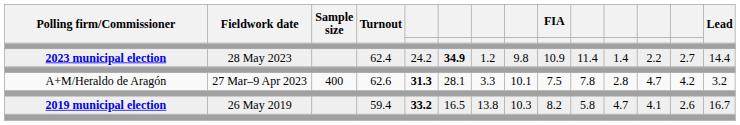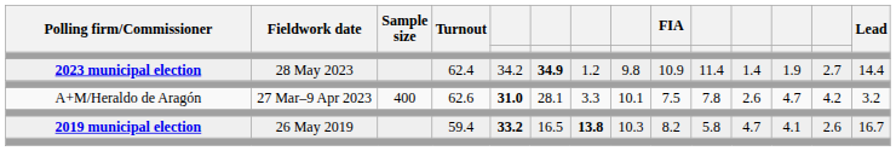2023 municipal election | column 5: 24.2 -> 34.2
2023 municipal election | column 12: 2.2 -> 1.9
A+M/Heraldo de Aragón | column 5: 31.3 -> 31.0
A+M/Heraldo de Aragón | column 11: 2.8 -> 2.6
2019 municipal election | column 7: normal -> bold
